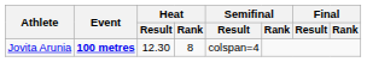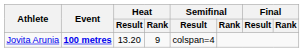Jovita Arunia | Heat / Result: 12.30 -> 13.20
Jovita Arunia | Heat / Rank: 8 -> 9
